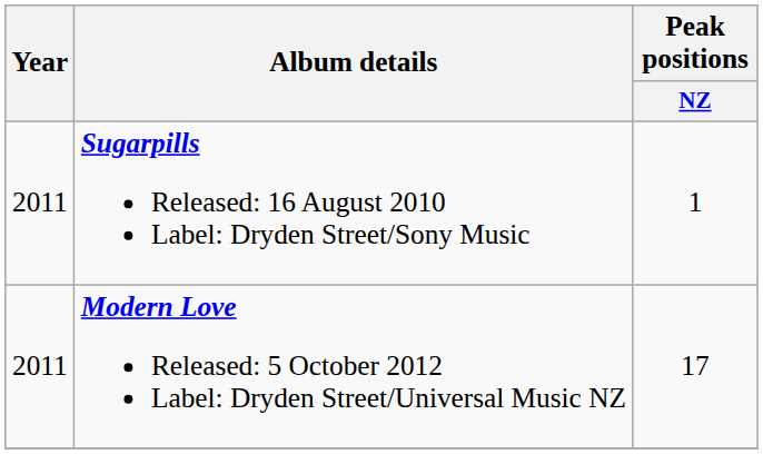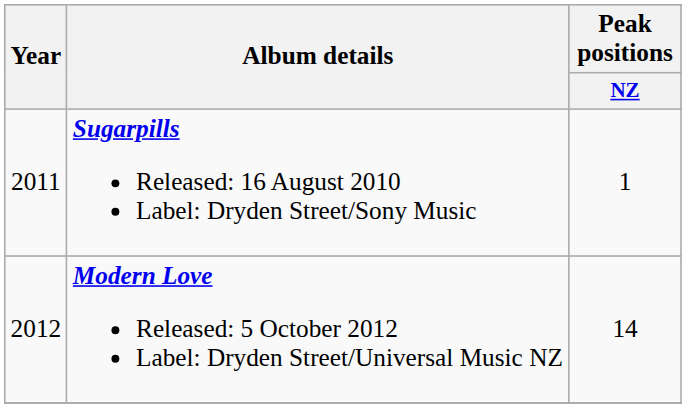row 4 | Year: 2011 -> 2012
row 4 | Peak positions / NZ: 17 -> 14
